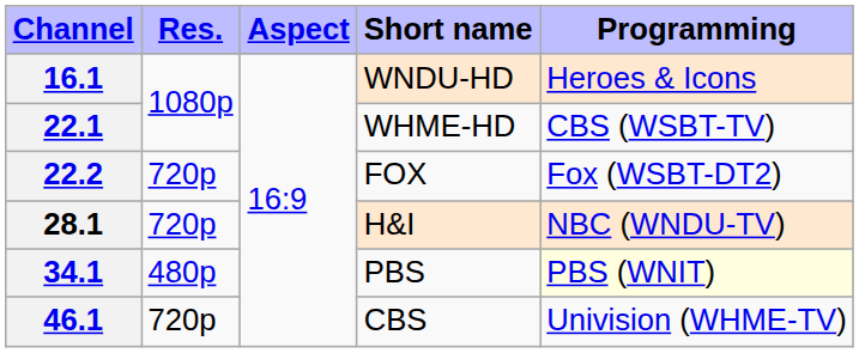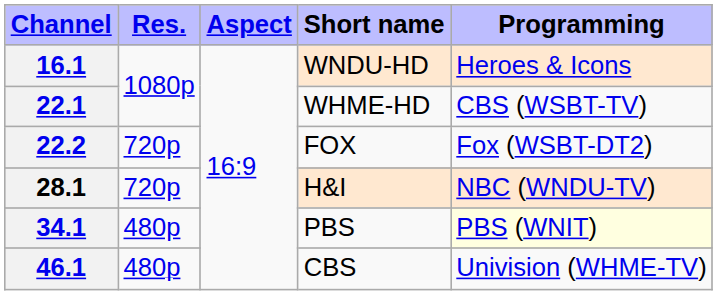46.1 | Res.: 720p -> 480p
